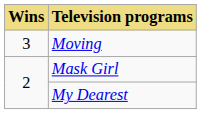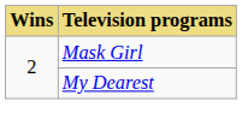- row: 3 | Moving
